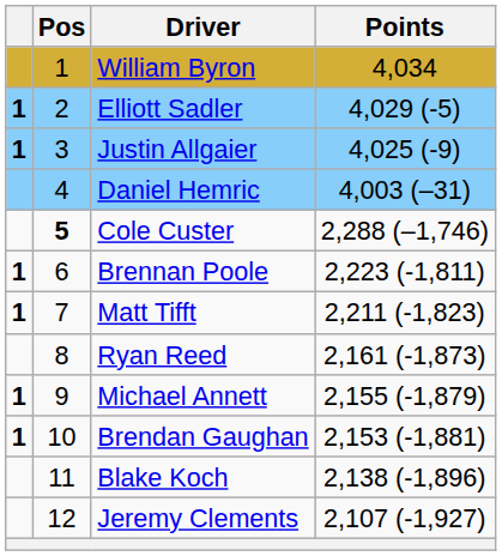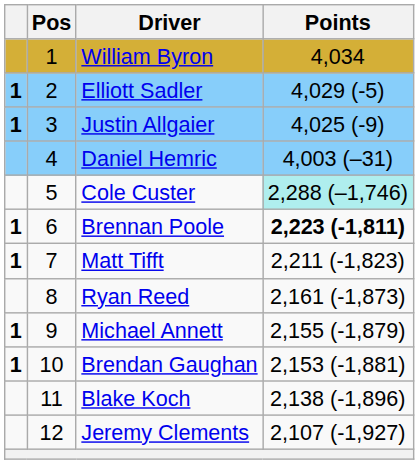Cole Custer | Pos: bold -> normal
Cole Custer | Points: no background -> paleturquoise background
Brennan Poole | Points: normal -> bold
